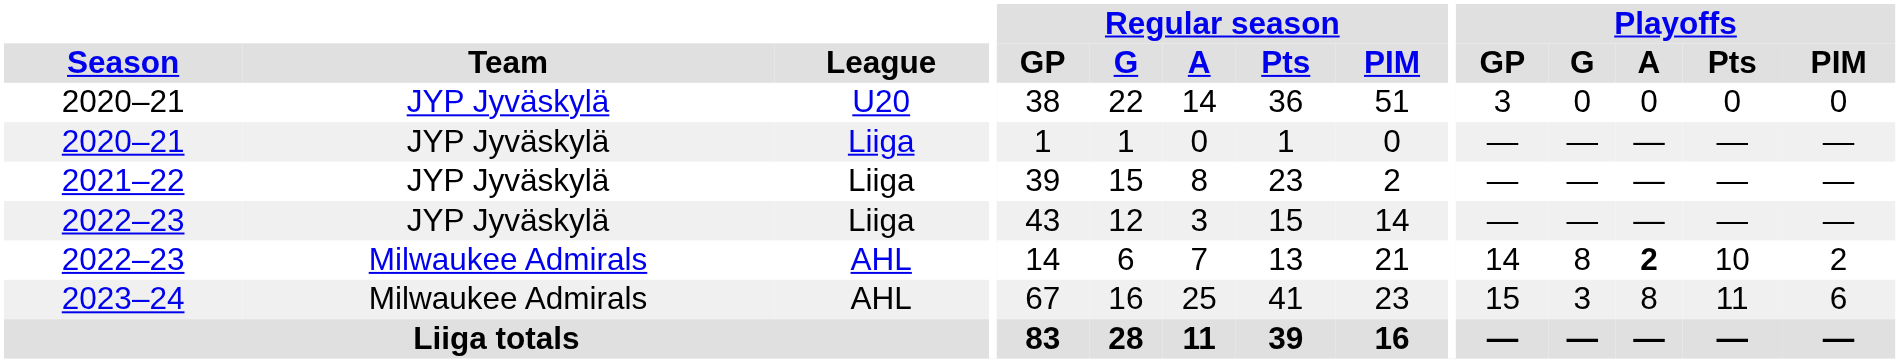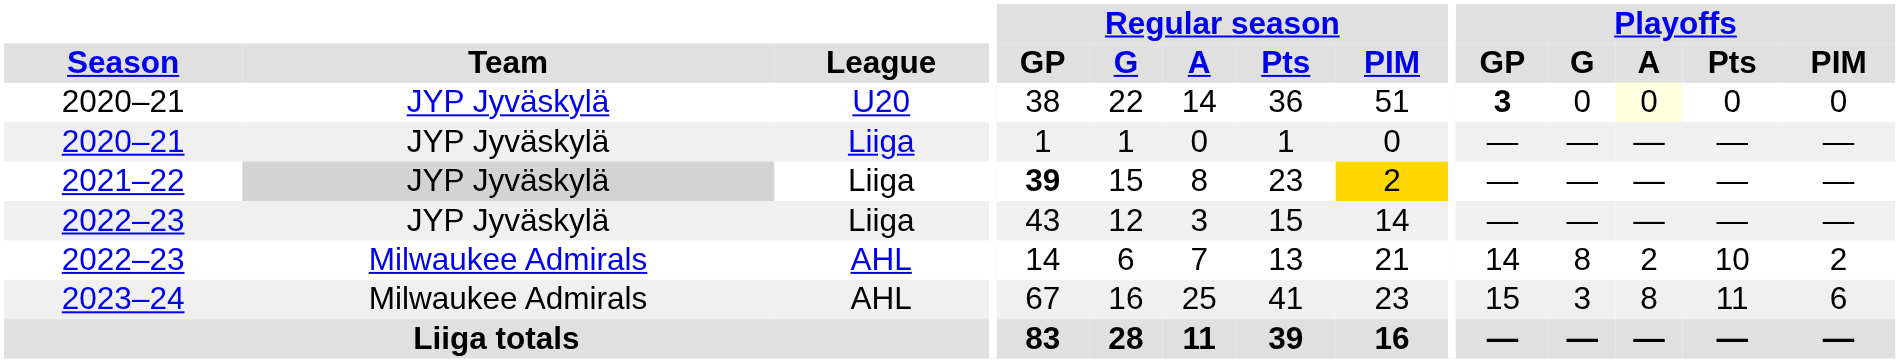2020–21 / U20 | Playoffs / GP: normal -> bold
2020–21 / U20 | Playoffs / A: no background -> lightyellow background
2021–22 | Team: no background -> lightgrey background
2021–22 | Regular season / GP: normal -> bold
2021–22 | Regular season / PIM: no background -> gold background
2022–23 / AHL | Playoffs / A: bold -> normal
